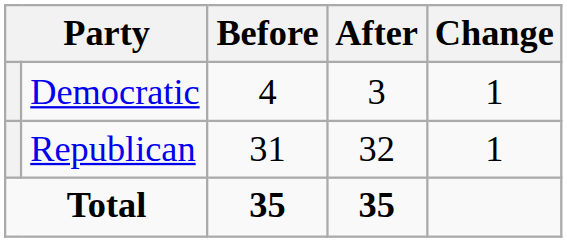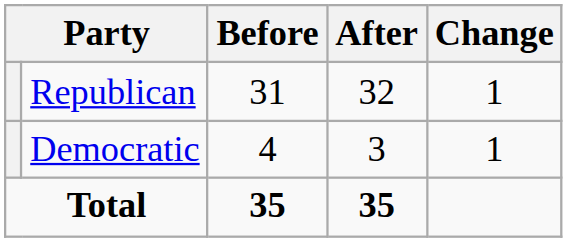rows swapped: Republican <-> Democratic
